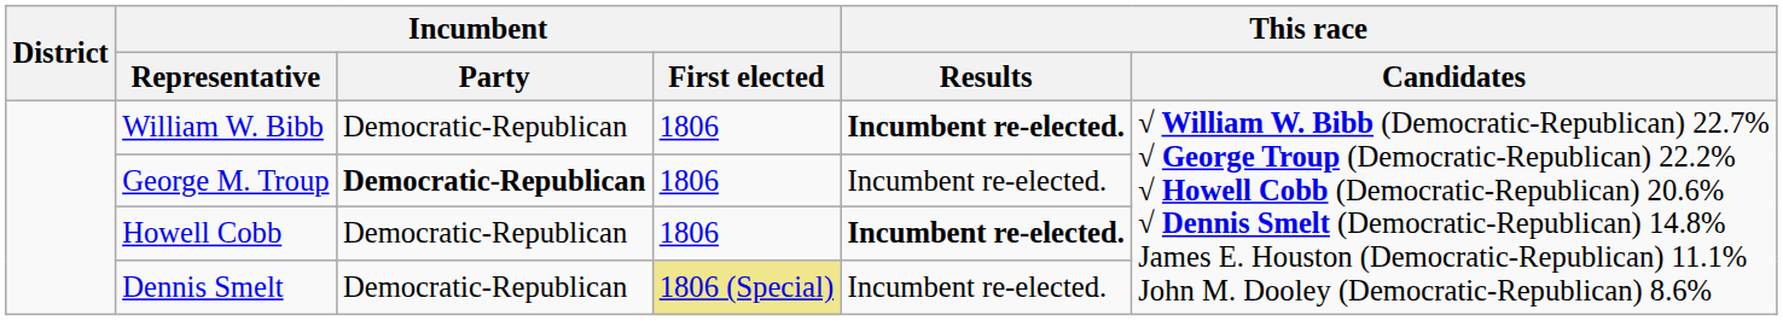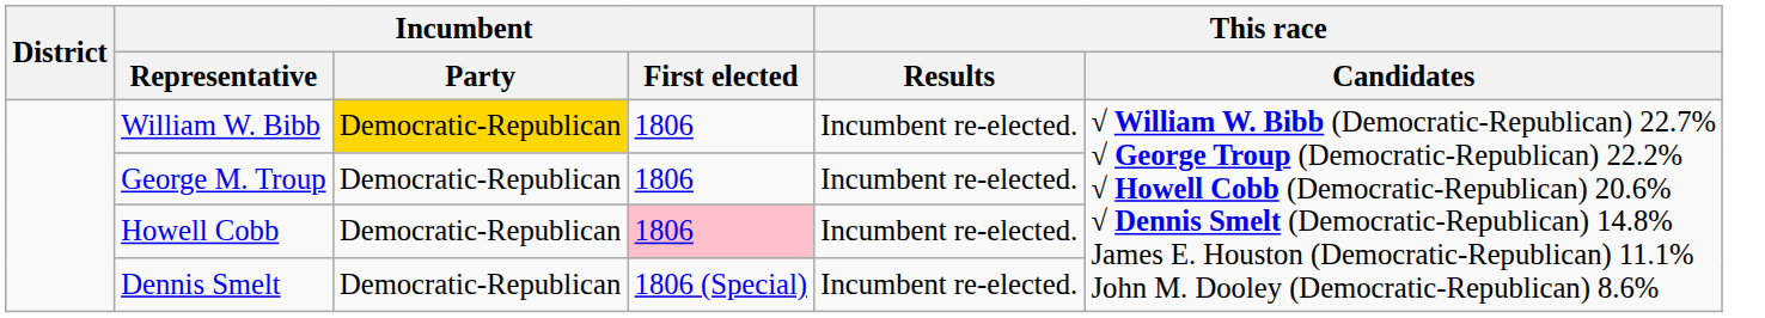William W. Bibb | Incumbent / Party: no background -> gold background
William W. Bibb | This race / Results: bold -> normal
George M. Troup | Incumbent / Party: bold -> normal
Howell Cobb | Incumbent / First elected: no background -> pink background
Howell Cobb | This race / Results: bold -> normal
Dennis Smelt | Incumbent / First elected: khaki background -> no background
